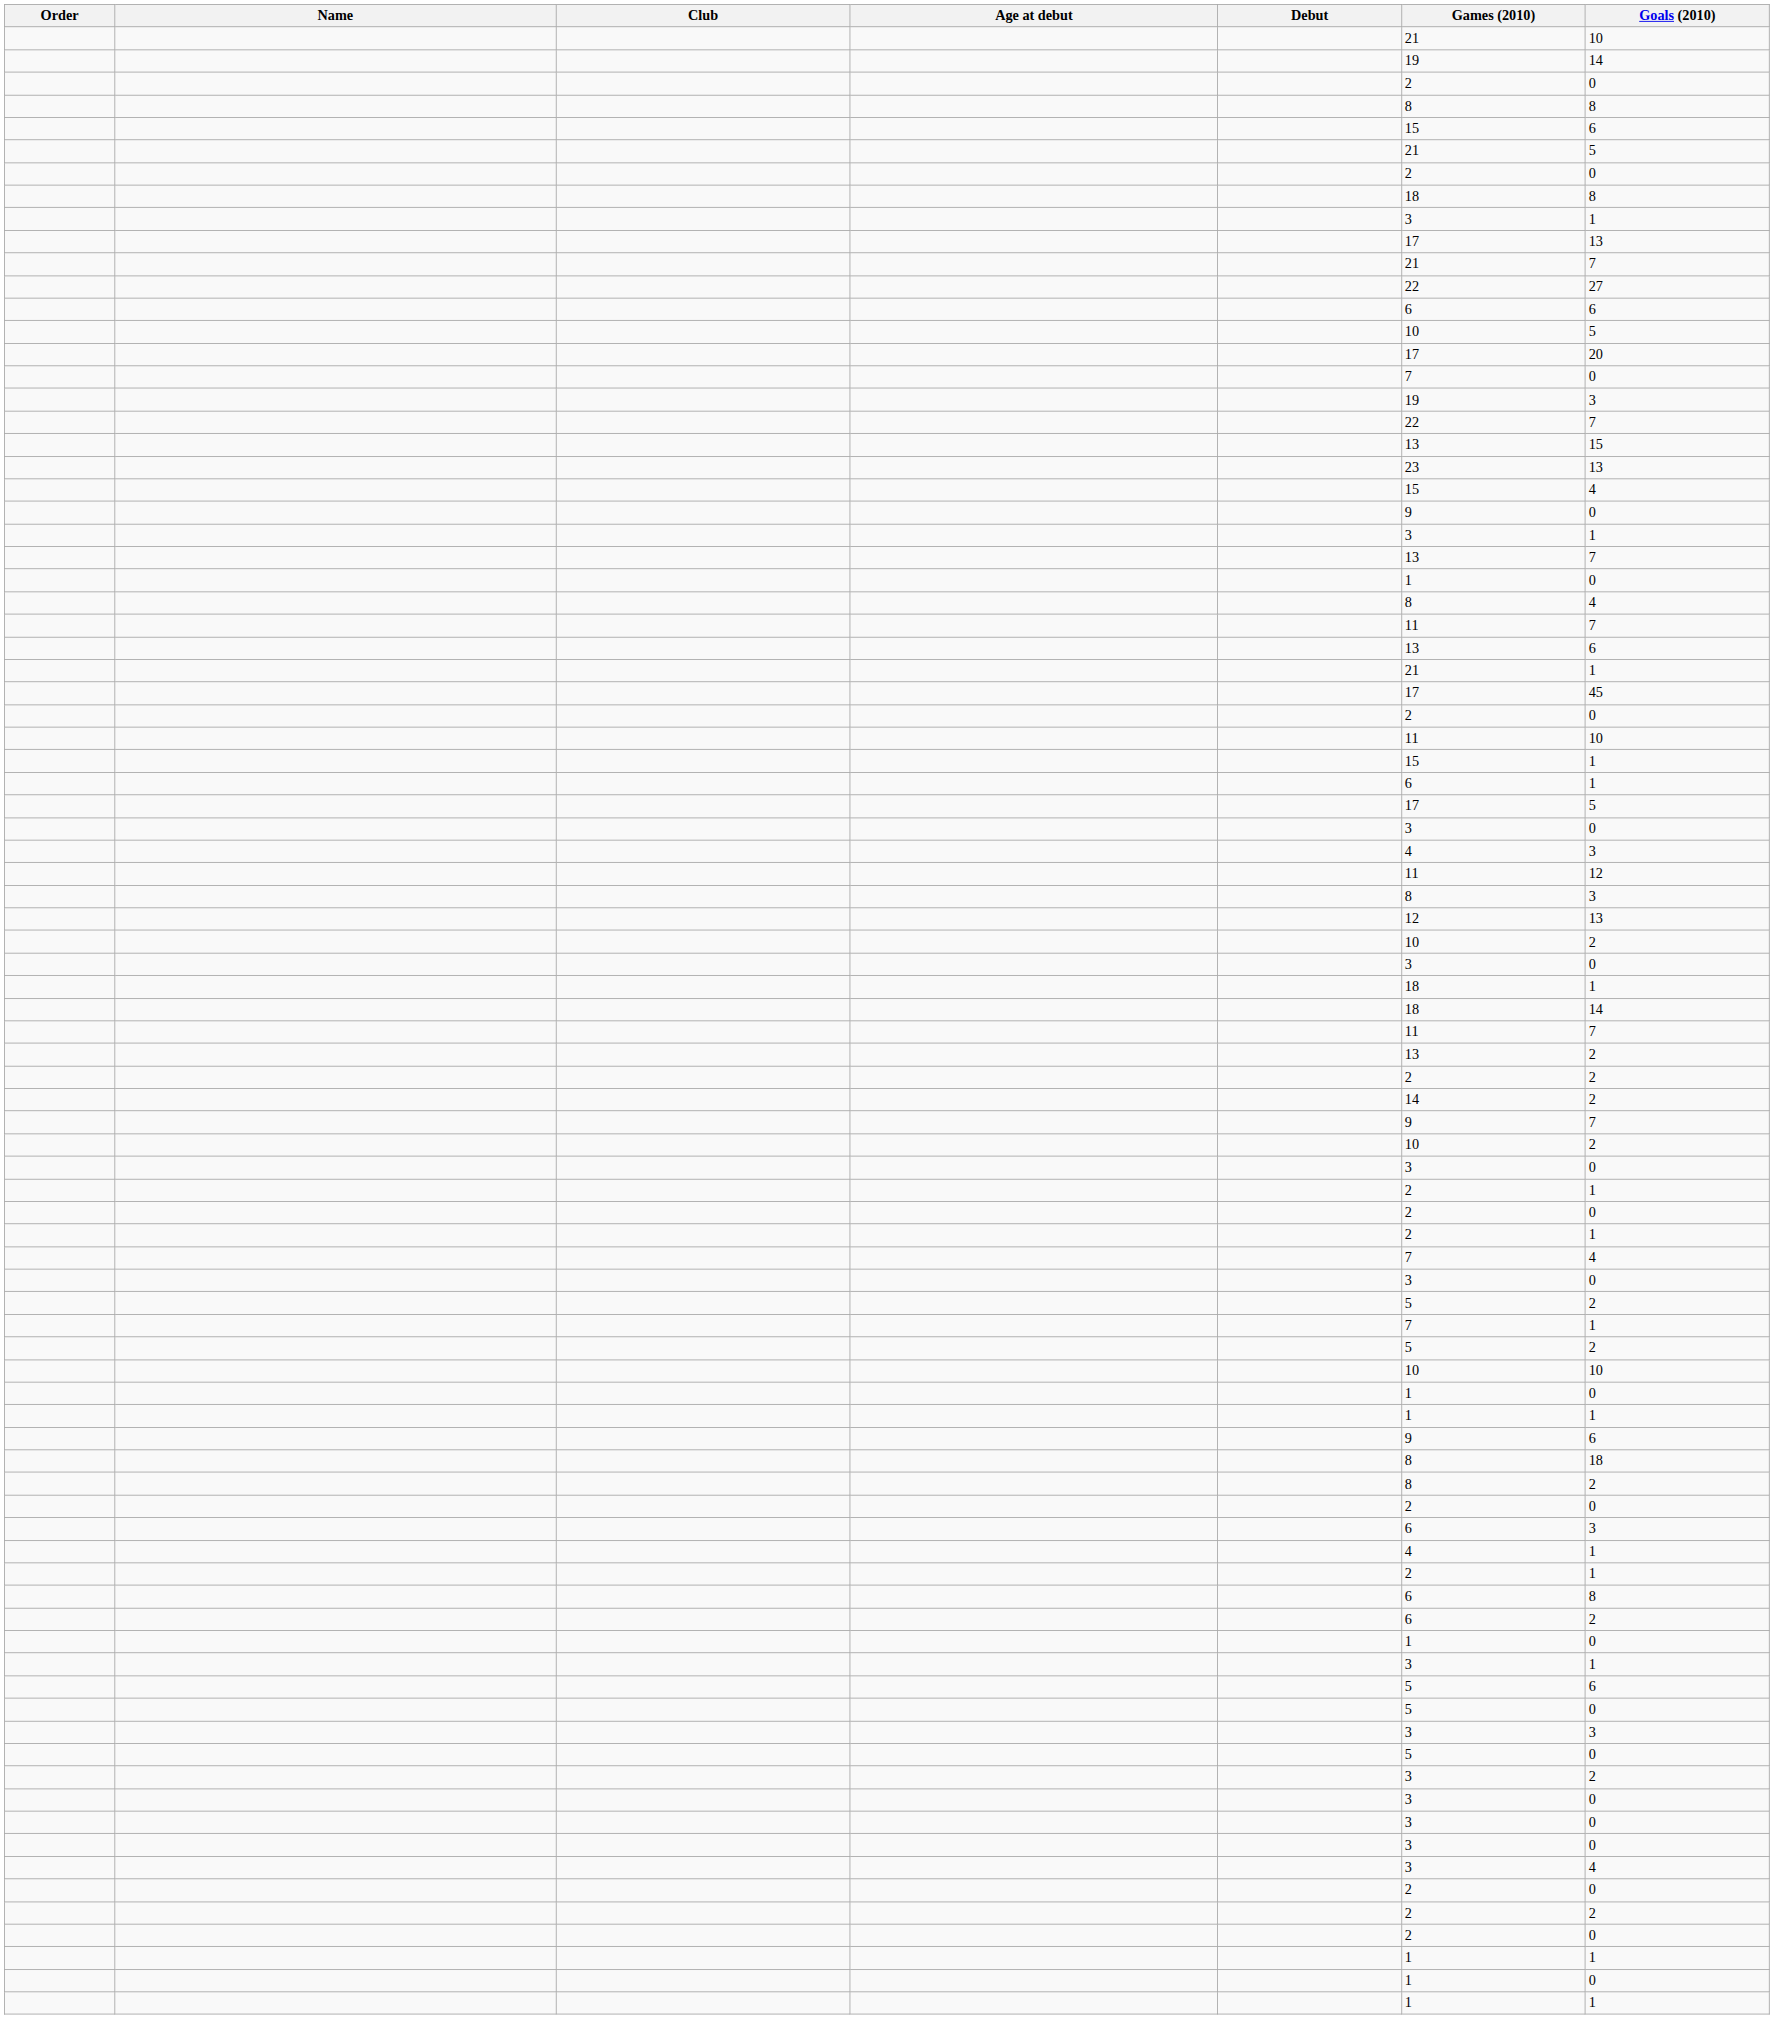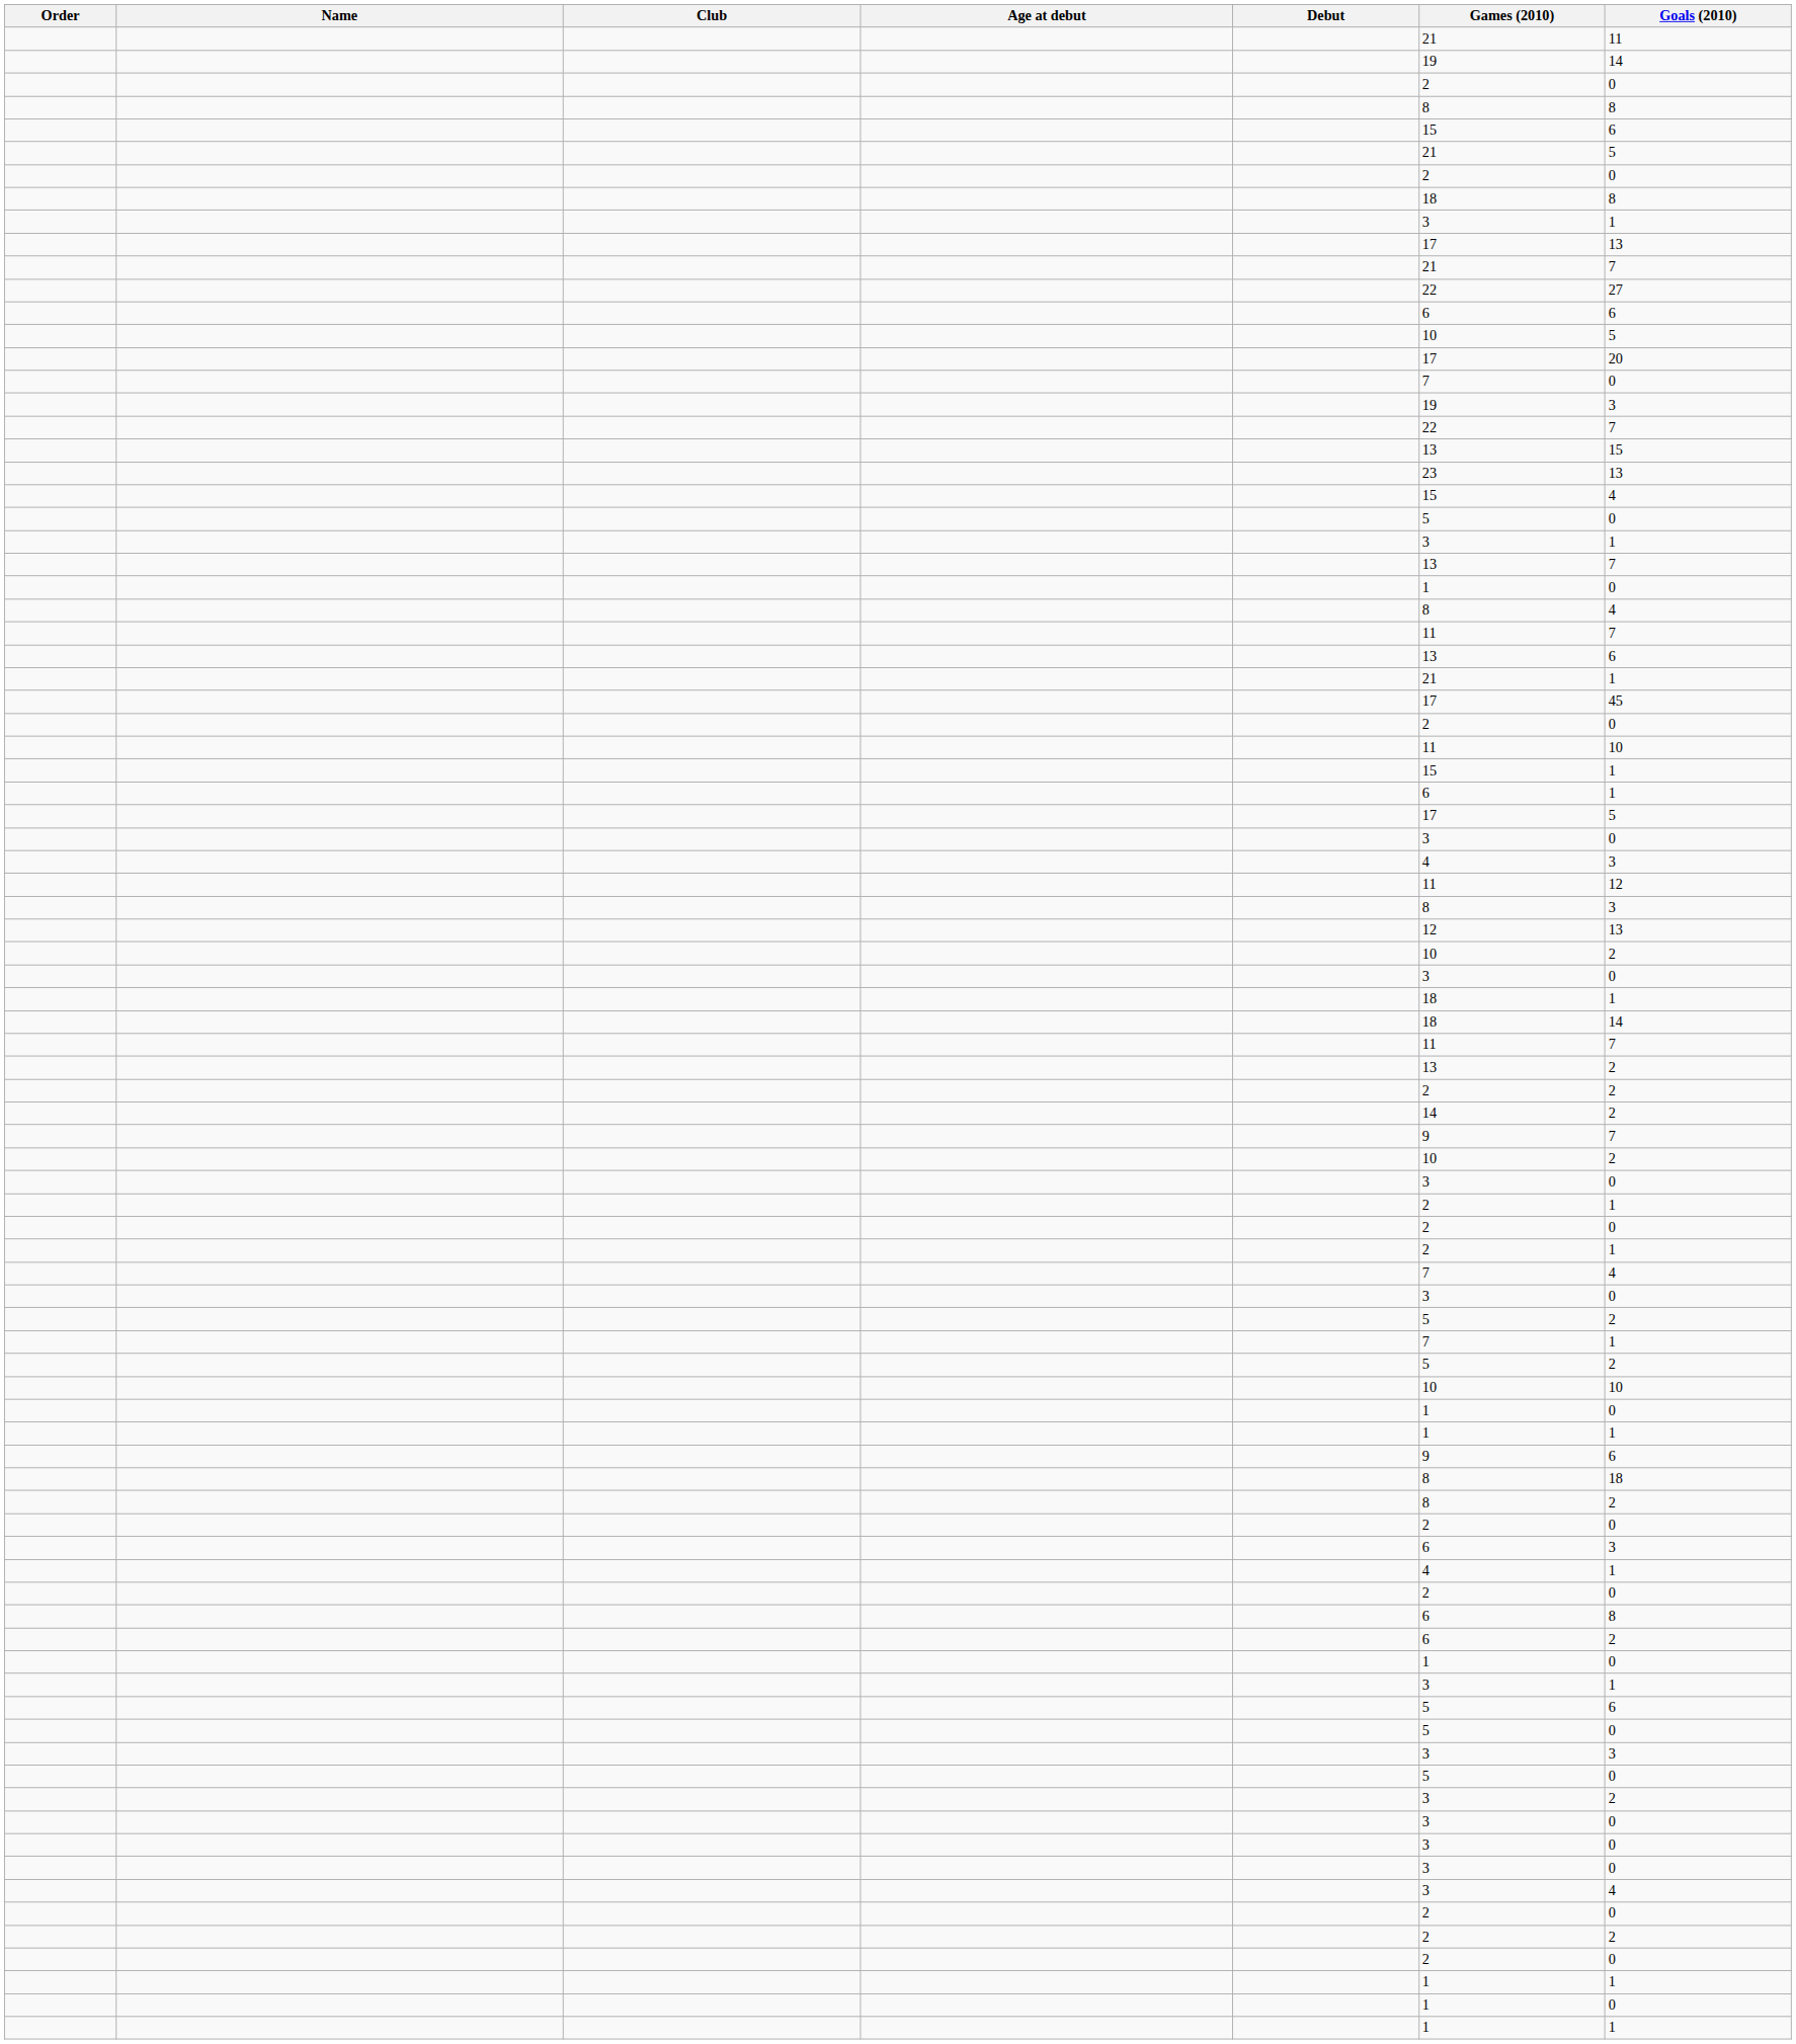row 2 | Goals (2010): 10 -> 11
row 23 | Games (2010): 9 -> 5
row 70 | Goals (2010): 1 -> 0
